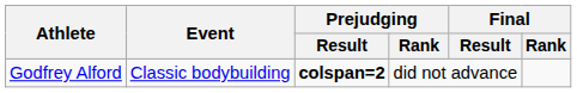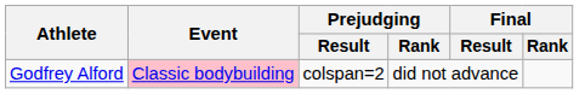Godfrey Alford | Event: no background -> pink background
Godfrey Alford | Prejudging / Result: bold -> normal
